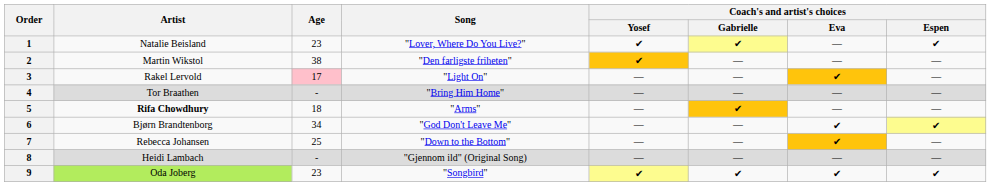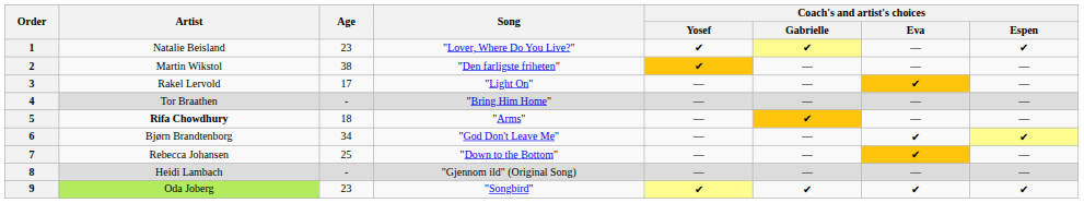3 | Age: pink background -> no background
